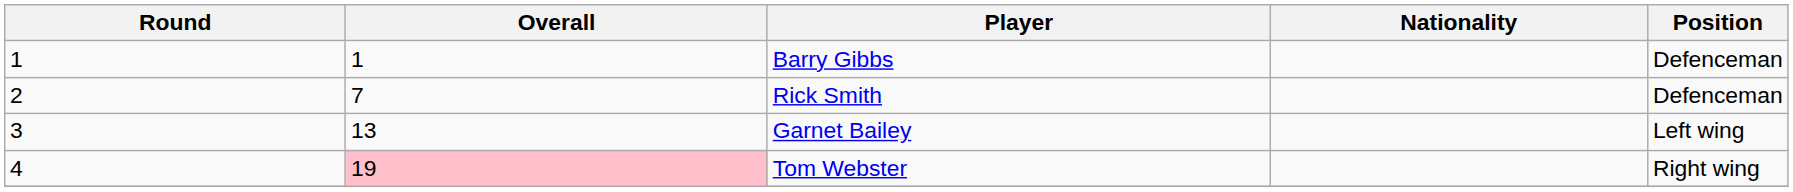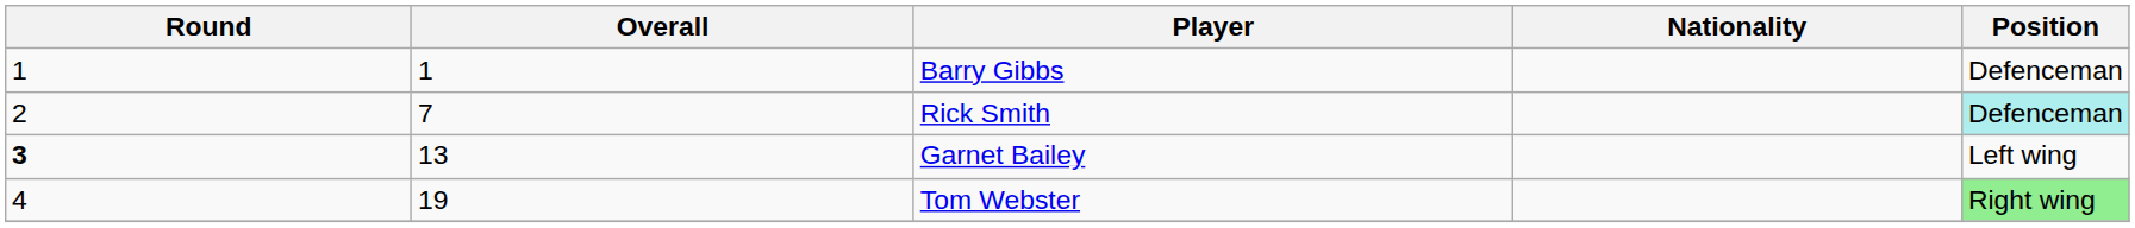Rick Smith | Position: no background -> paleturquoise background
Garnet Bailey | Round: normal -> bold
Tom Webster | Overall: pink background -> no background
Tom Webster | Position: no background -> lightgreen background
